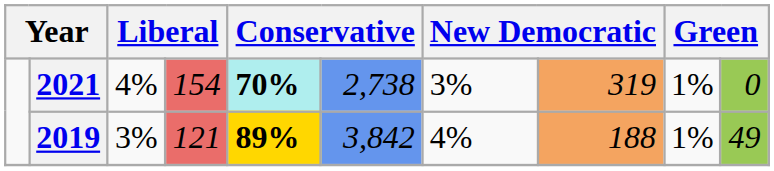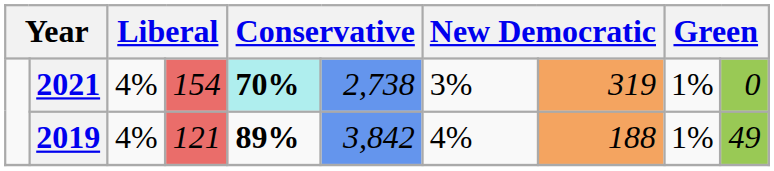2019 | column 3: 3% -> 4%
2019 | column 5: gold background -> no background
